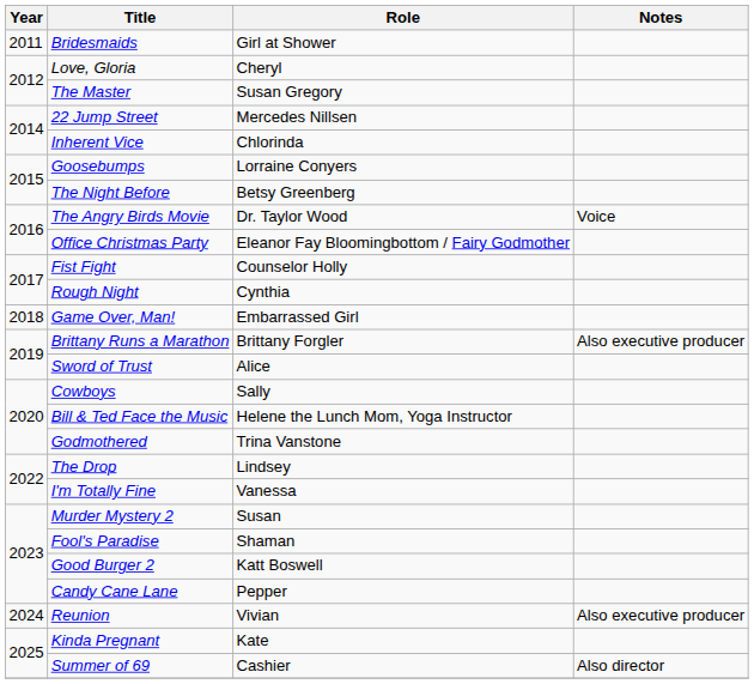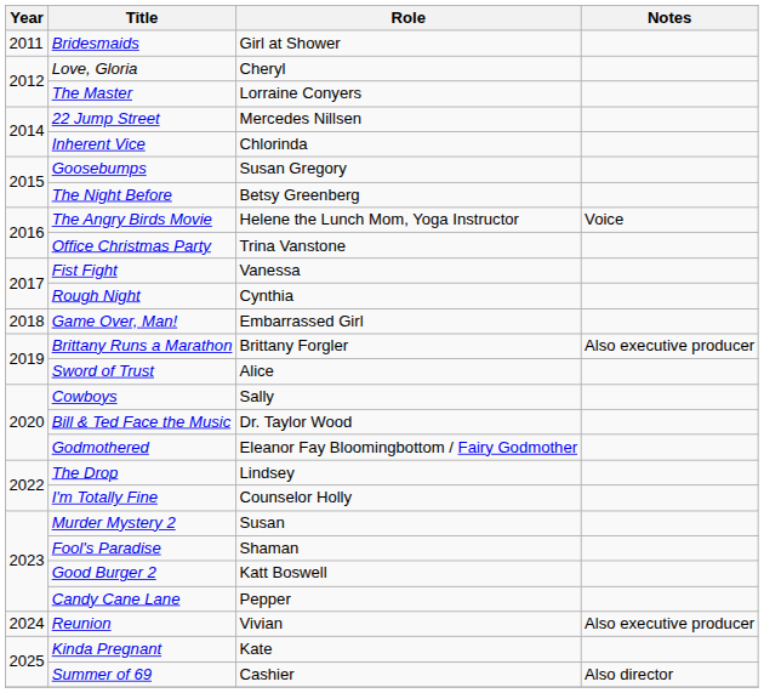The Master | Role: Susan Gregory -> Lorraine Conyers
Goosebumps | Role: Lorraine Conyers -> Susan Gregory
The Angry Birds Movie | Role: Dr. Taylor Wood -> Helene the Lunch Mom, Yoga Instructor
Office Christmas Party | Role: Eleanor Fay Bloomingbottom / Fairy Godmother -> Trina Vanstone
Fist Fight | Role: Counselor Holly -> Vanessa
Bill & Ted Face the Music | Role: Helene the Lunch Mom, Yoga Instructor -> Dr. Taylor Wood
Godmothered | Role: Trina Vanstone -> Eleanor Fay Bloomingbottom / Fairy Godmother
I'm Totally Fine | Role: Vanessa -> Counselor Holly
